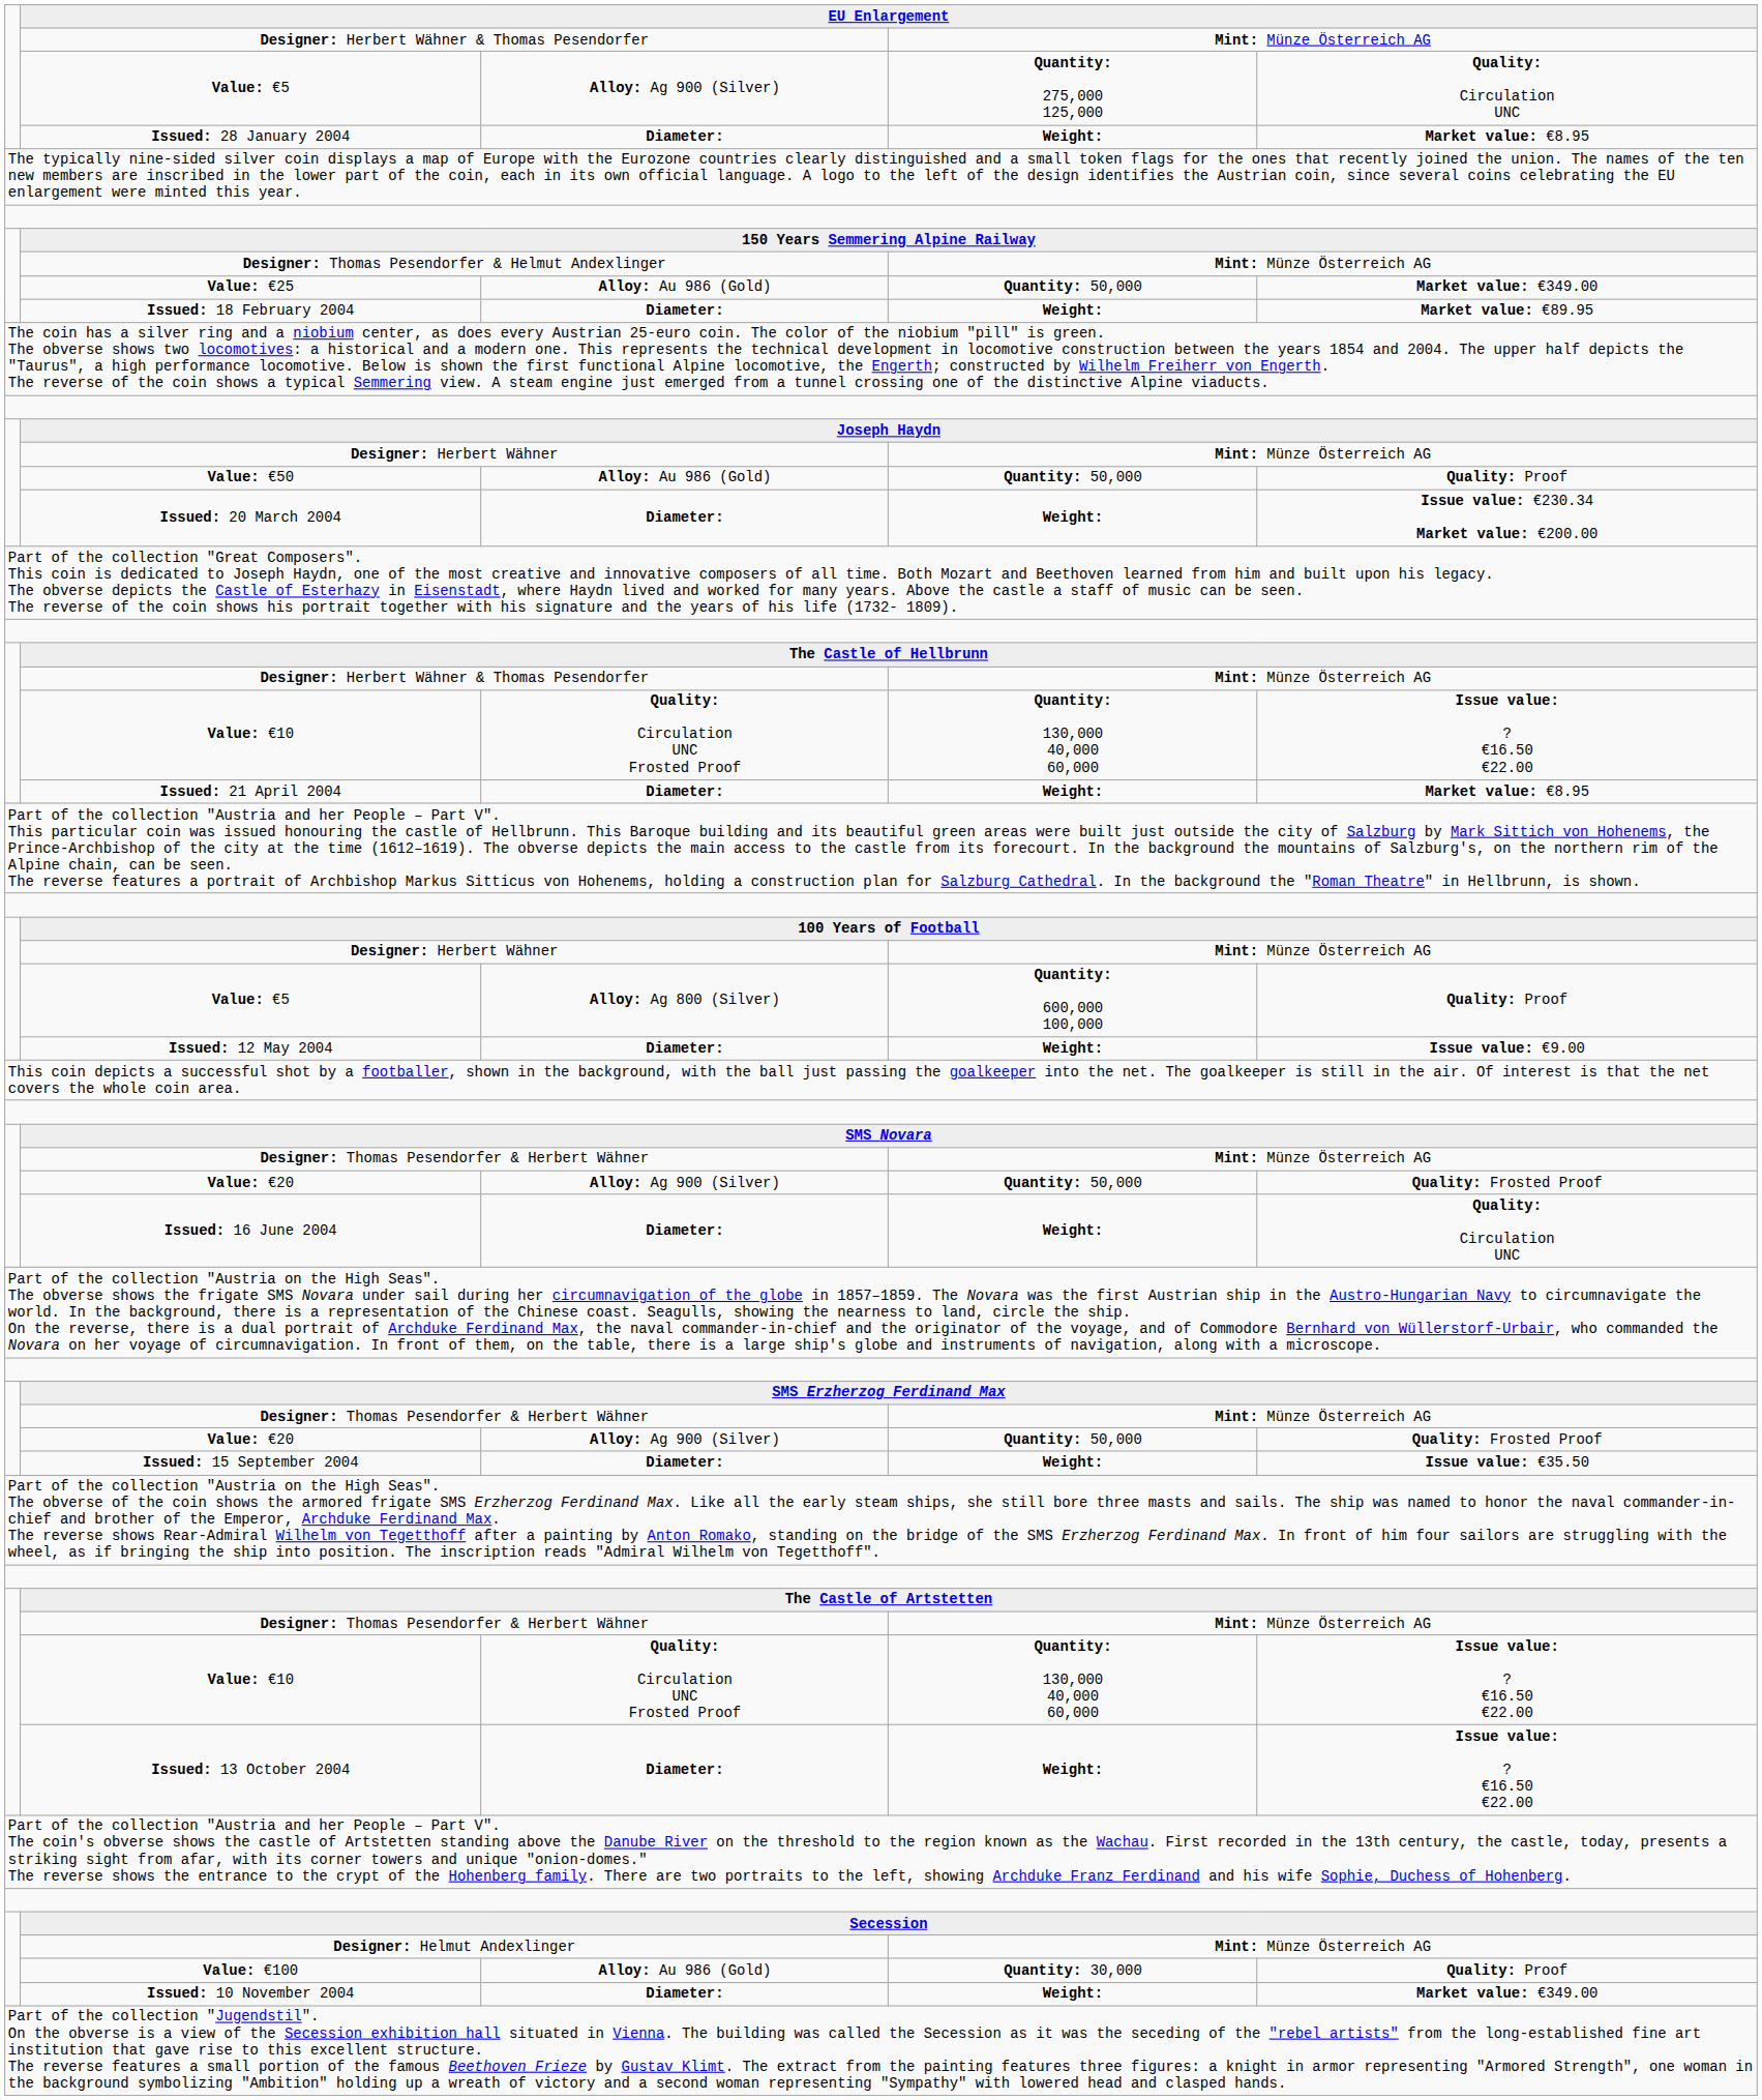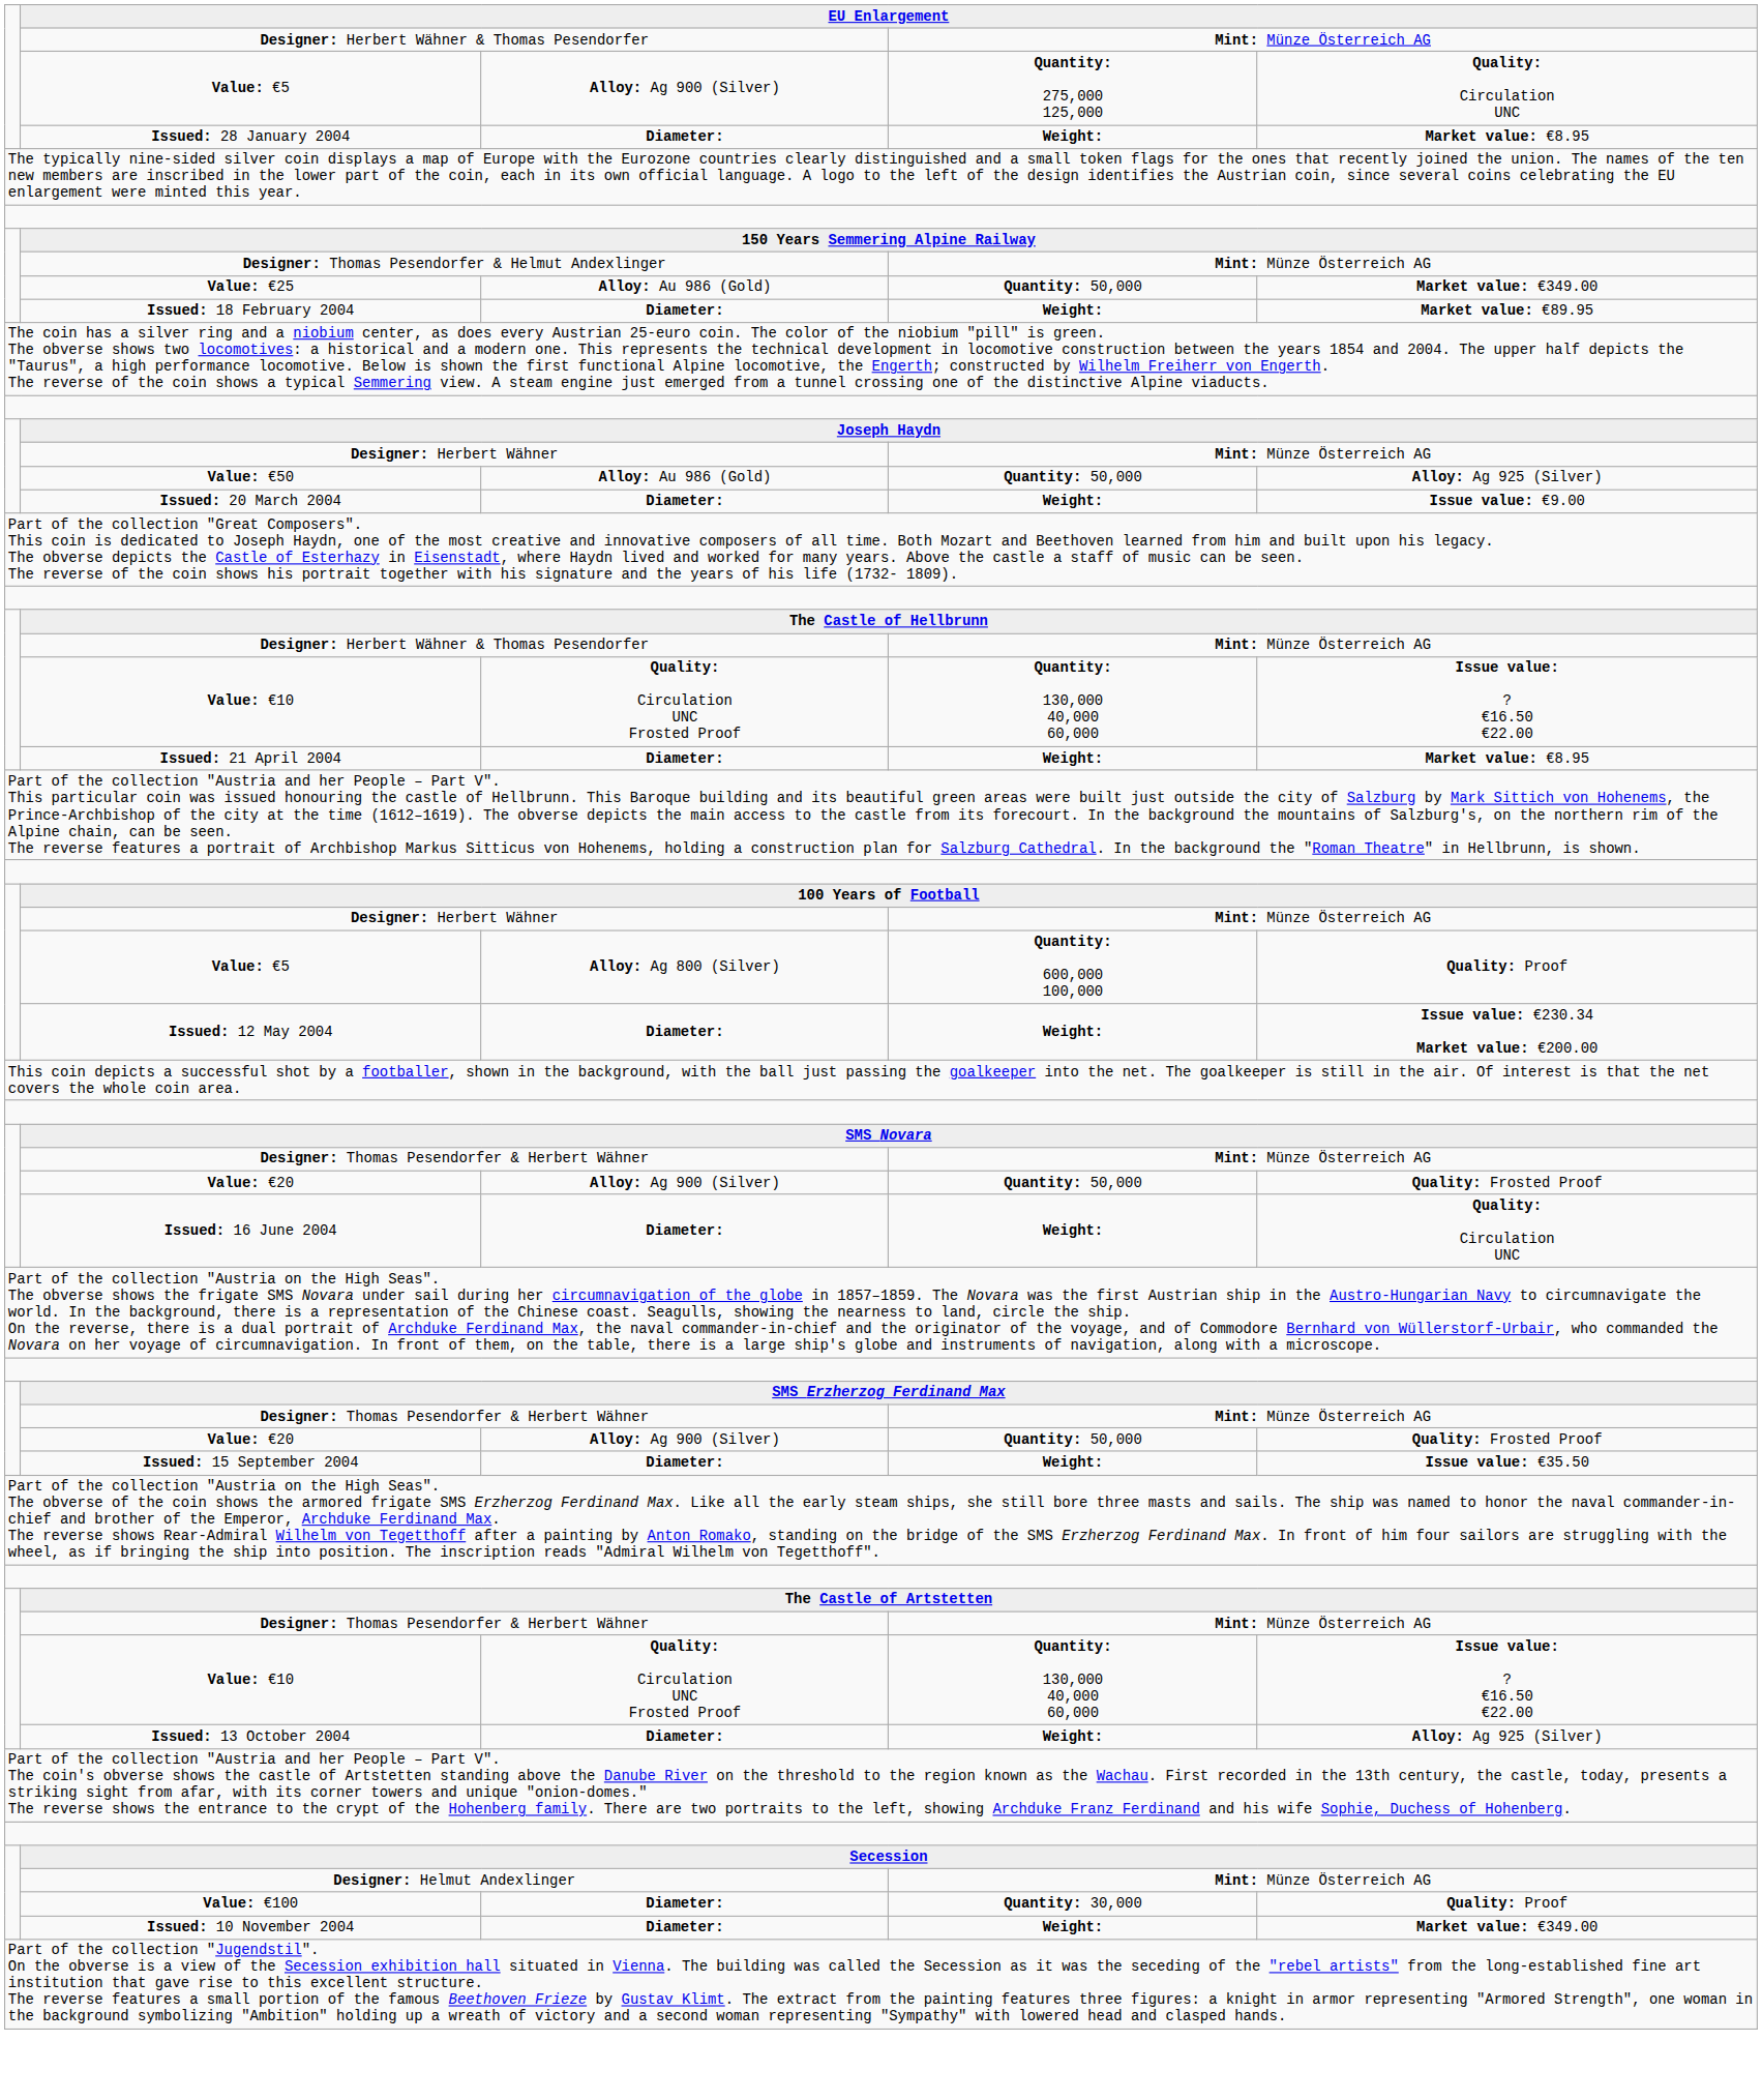Value: €50 | column 5: Quality: Proof -> Alloy: Ag 925 (Silver)
Issued: 20 March 2004 | column 5: Issue value: €230.34 Market value: €200.00 -> Issue value: €9.00
Issued: 12 May 2004 | column 5: Issue value: €9.00 -> Issue value: €230.34 Market value: €200.00
Issued: 13 October 2004 | column 5: Issue value: ? €16.50 €22.00 -> Alloy: Ag 925 (Silver)
Value: €100 | column 3: Alloy: Au 986 (Gold) -> Diameter:
